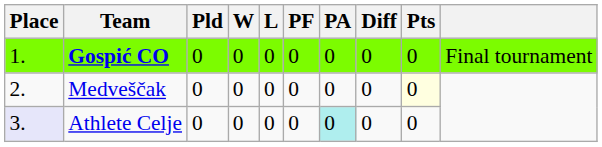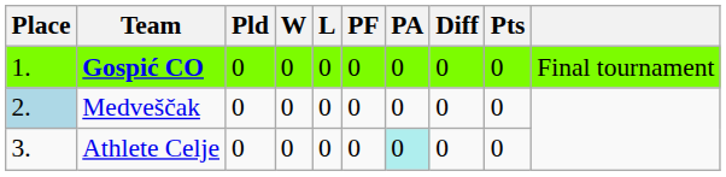Medveščak | Place: no background -> lightblue background
Medveščak | Pts: lightyellow background -> no background
Athlete Celje | Place: lavender background -> no background
